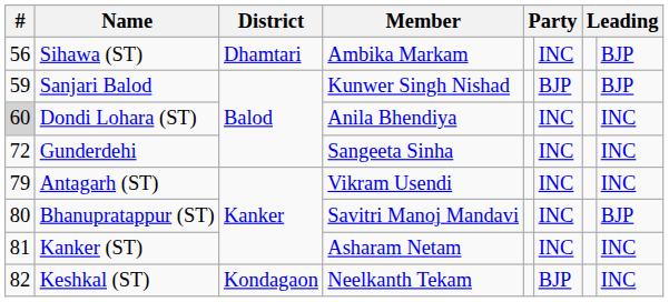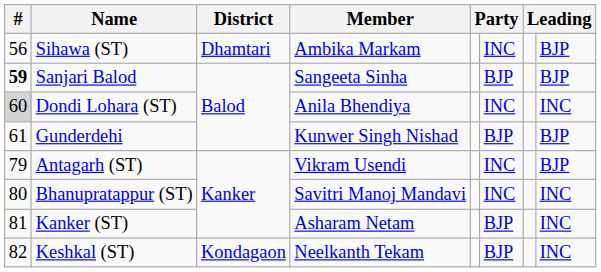Sanjari Balod | #: normal -> bold
Sanjari Balod | Member: Kunwer Singh Nishad -> Sangeeta Sinha
Gunderdehi | #: 72 -> 61
Gunderdehi | Member: Sangeeta Sinha -> Kunwer Singh Nishad
Gunderdehi | column 6: INC -> BJP
Gunderdehi | column 8: INC -> BJP
Antagarh (ST) | column 8: INC -> BJP
Bhanupratappur (ST) | column 8: BJP -> INC
Kanker (ST) | column 6: INC -> BJP
